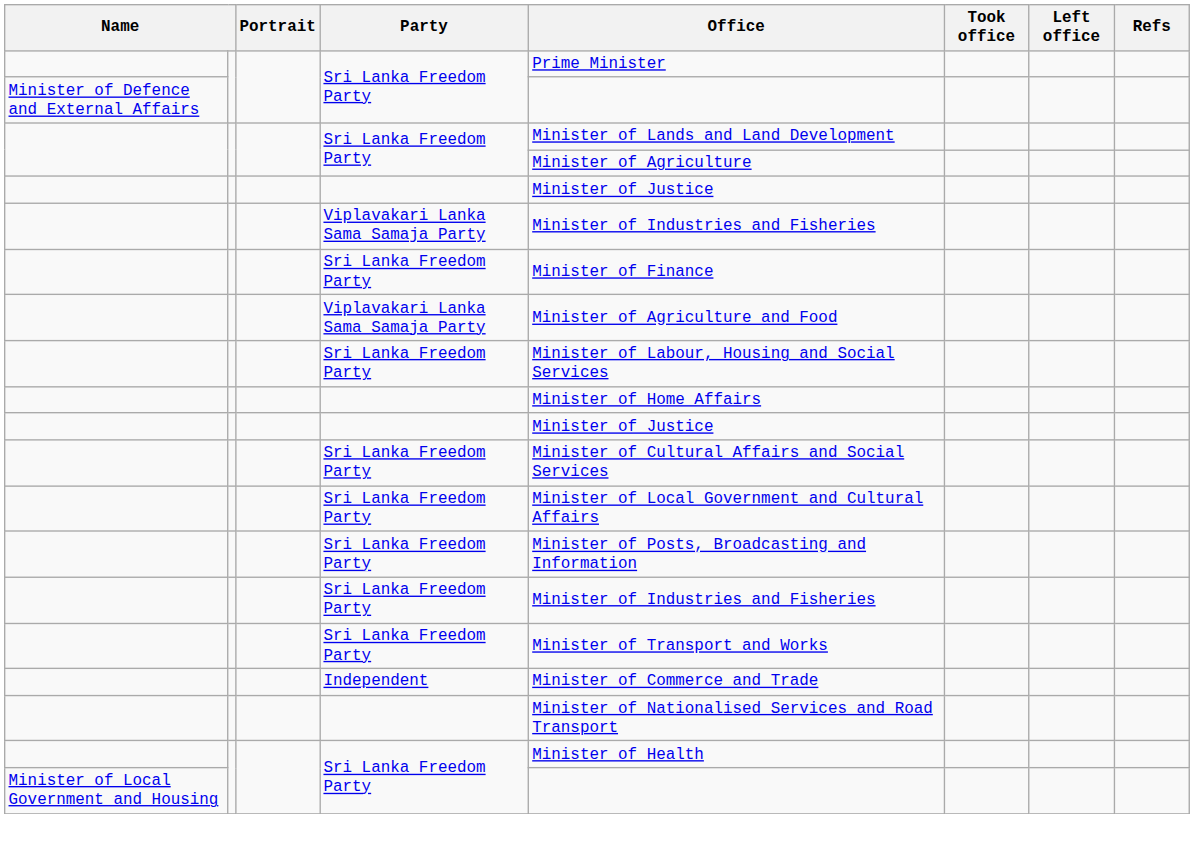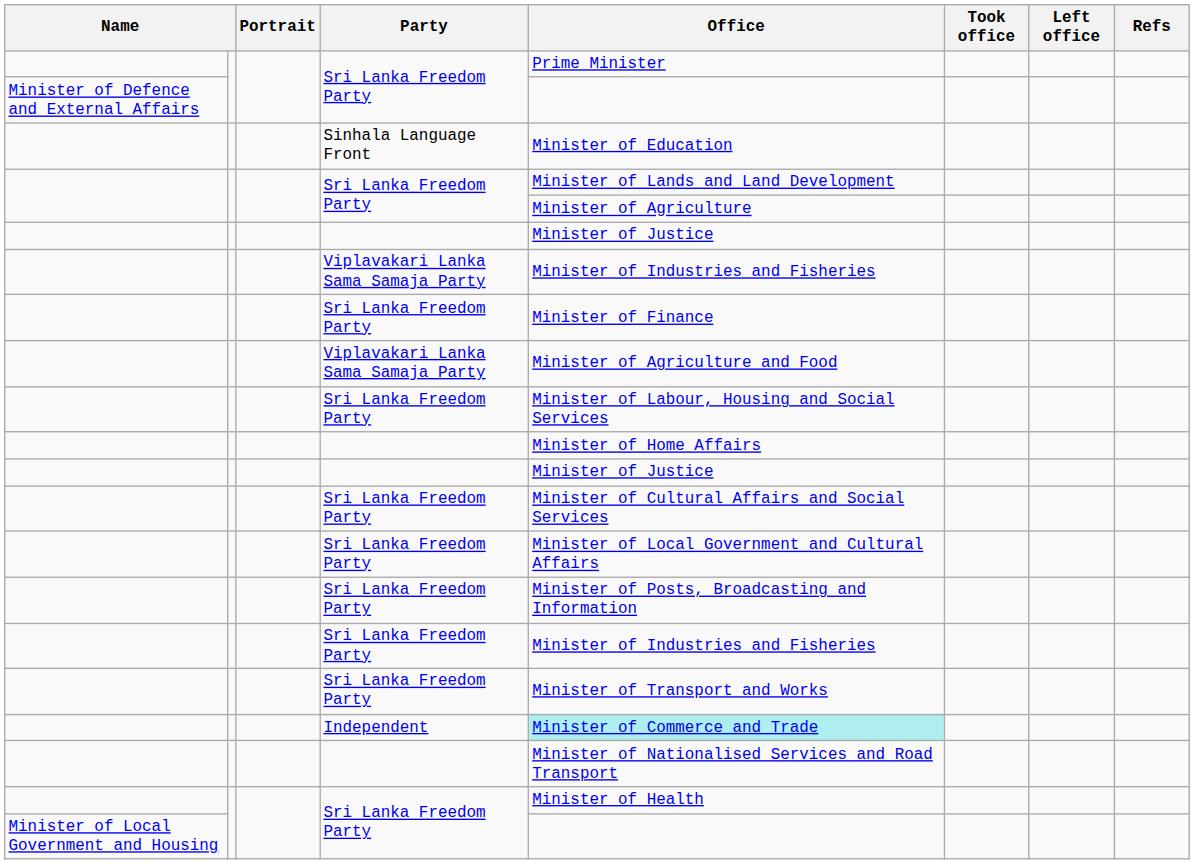+ row: Sinhala Language Front | Minister of Education
Independent | Office: no background -> paleturquoise background
